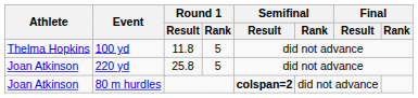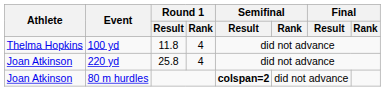100 yd | Round 1 / Rank: 5 -> 4
220 yd | Round 1 / Rank: 5 -> 4
